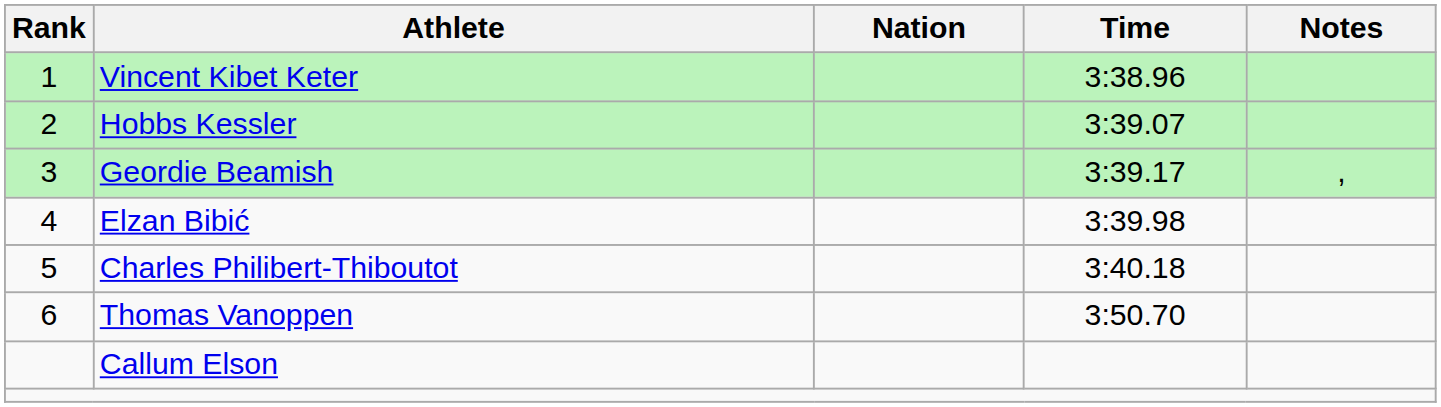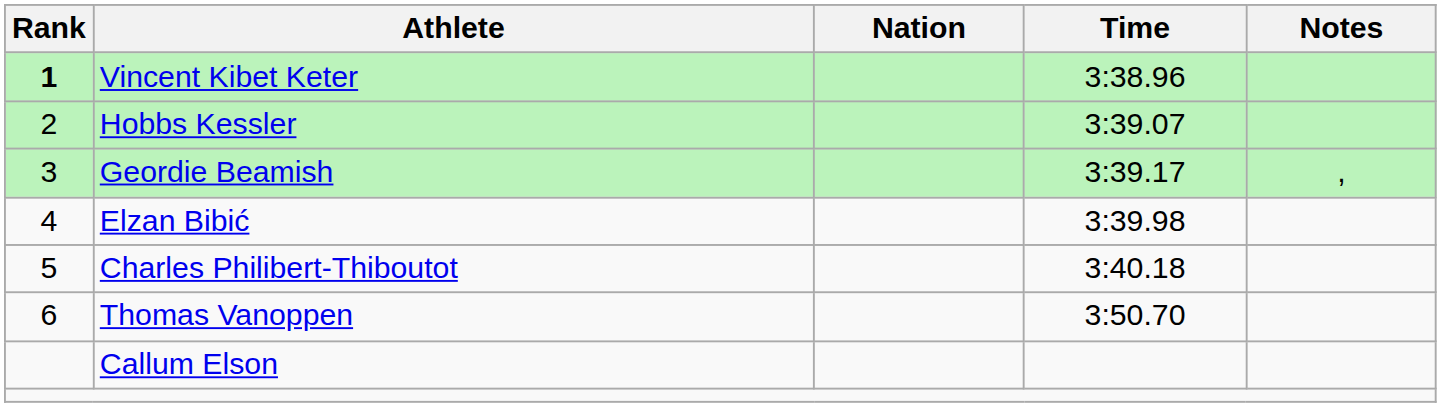Vincent Kibet Keter | Rank: normal -> bold
